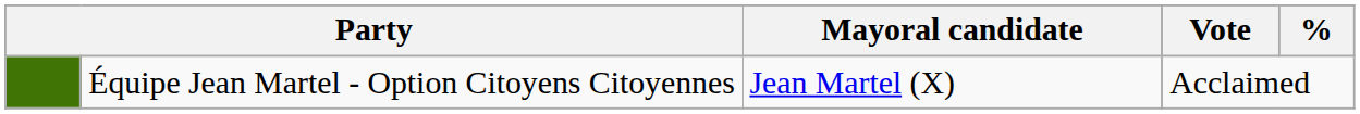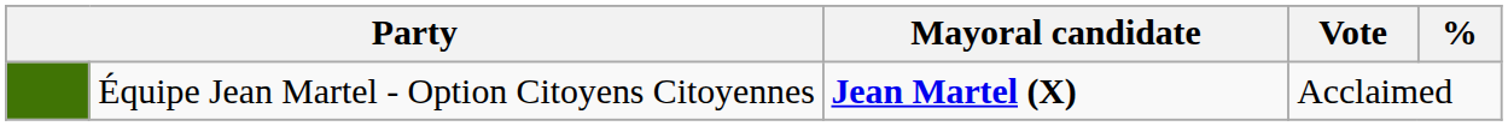Équipe Jean Martel - Option Citoyens Citoyennes | Mayoral candidate: normal -> bold
